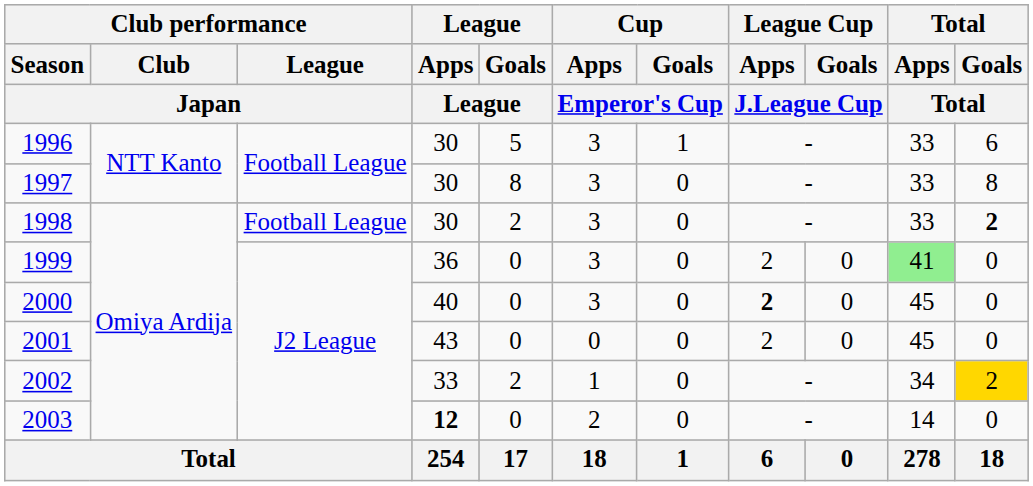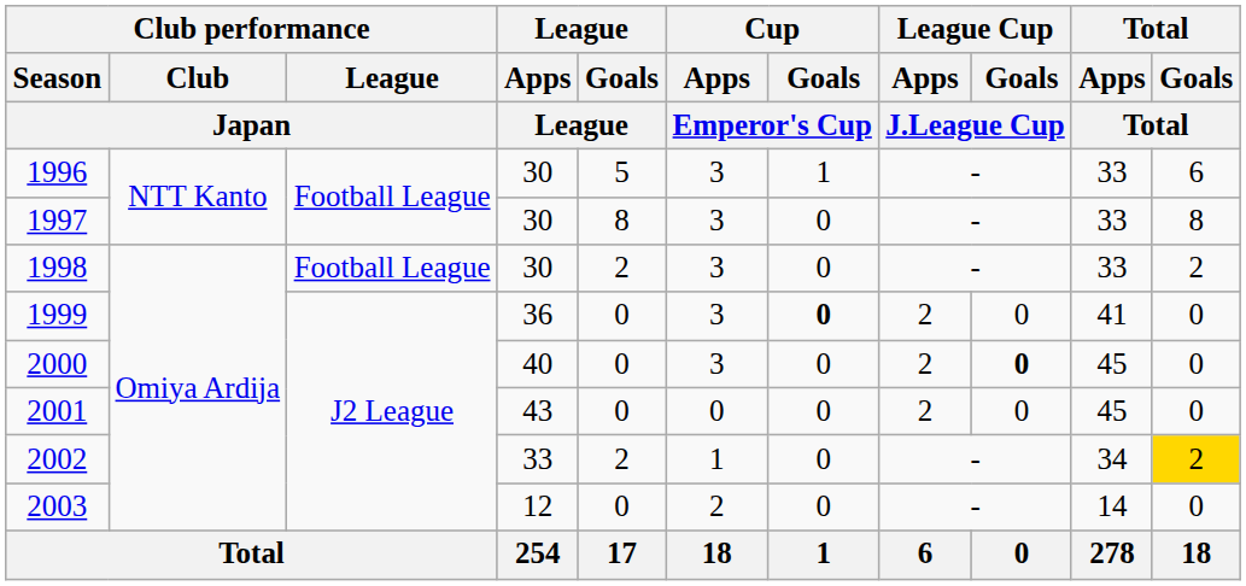1998 | Total / Goals / Total: bold -> normal
1999 | Cup / Goals / Emperor's Cup: normal -> bold
1999 | Total / Apps / Total: lightgreen background -> no background
2000 | League Cup / Apps / J.League Cup: bold -> normal
2000 | League Cup / Goals / J.League Cup: normal -> bold
2003 | League / Apps / League: bold -> normal
